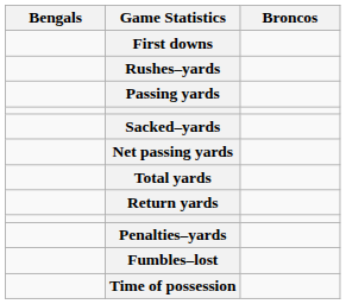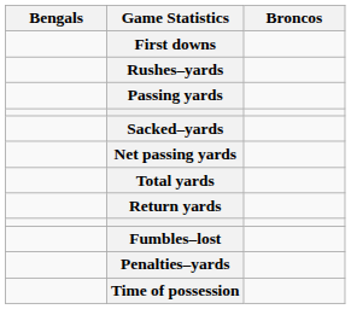rows swapped: Fumbles–lost <-> Penalties–yards
